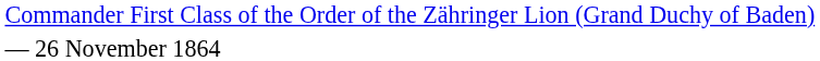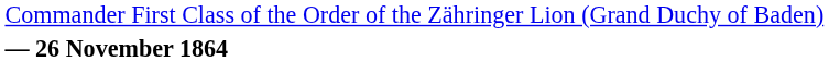— 26 November 1864 | column 1: normal -> bold
